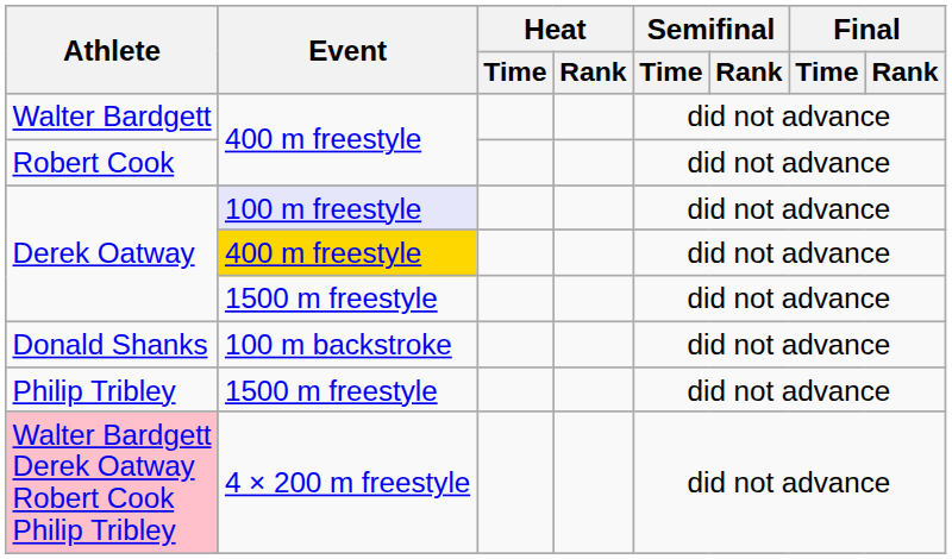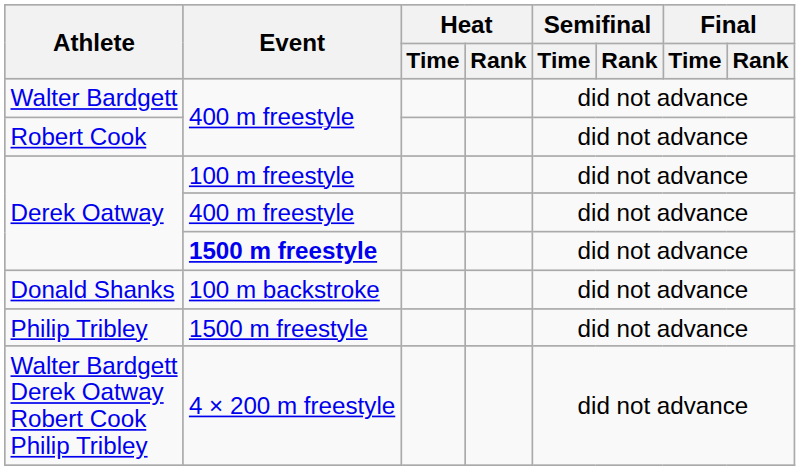Derek Oatway / 100 m freestyle | Event: lavender background -> no background
Derek Oatway / 400 m freestyle | Event: gold background -> no background
Derek Oatway / 1500 m freestyle | Event: normal -> bold
Walter Bardgett Derek Oatway Robert Cook Philip Tribley | Athlete: pink background -> no background
